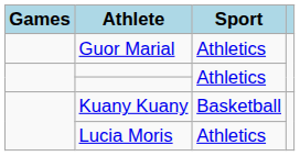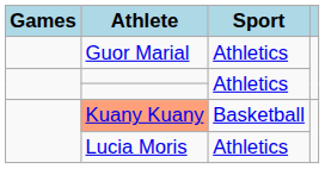Kuany Kuany | Athlete: no background -> lightsalmon background
